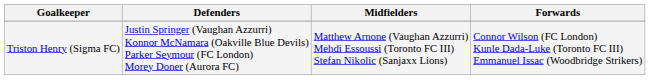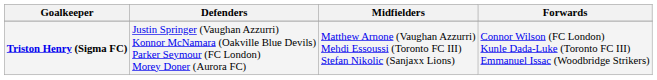Triston Henry (Sigma FC) | Goalkeeper: normal -> bold
